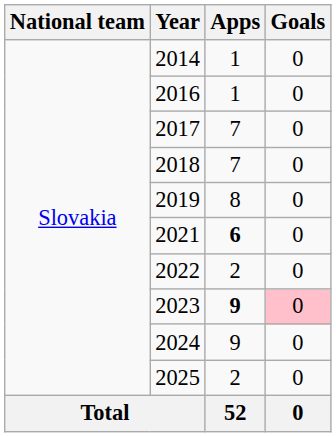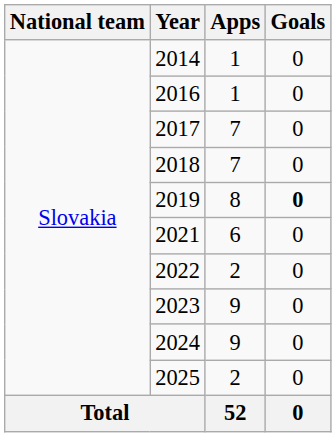2019 | Goals: normal -> bold
2021 | Apps: bold -> normal
2023 | Apps: bold -> normal
2023 | Goals: pink background -> no background
